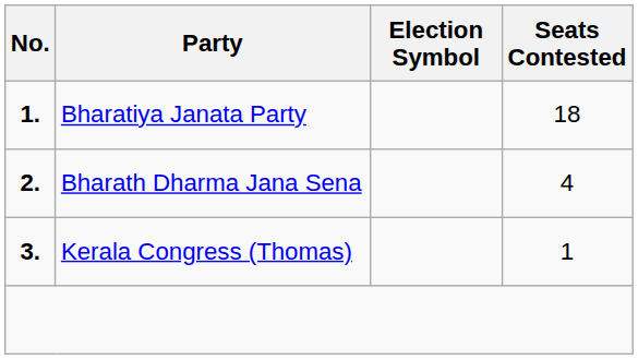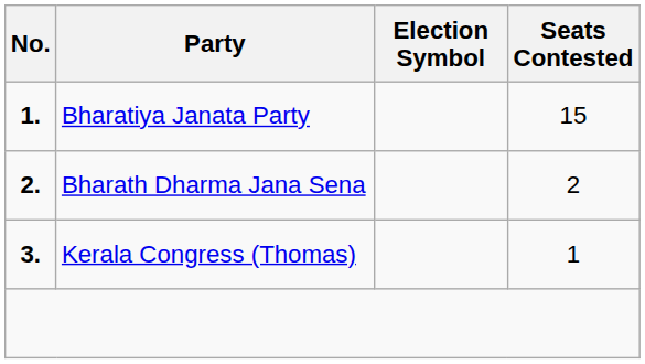Bharatiya Janata Party | Seats Contested: 18 -> 15
Bharath Dharma Jana Sena | Seats Contested: 4 -> 2
